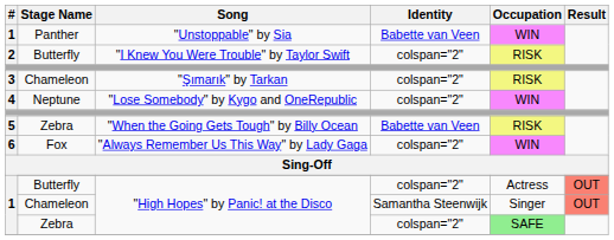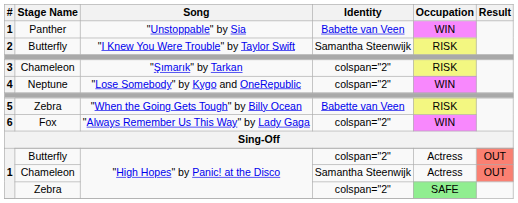"I Knew You Were Trouble" by Taylor Swift | Identity: colspan="2" -> Samantha Steenwijk
Chameleon / "High Hopes" by Panic! at the Disco | Occupation: Singer -> Actress
